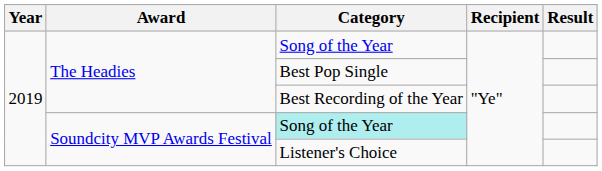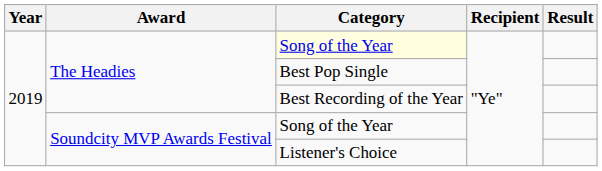The Headies / Song of the Year | Category: no background -> lightyellow background
Soundcity MVP Awards Festival / Song of the Year | Category: paleturquoise background -> no background
